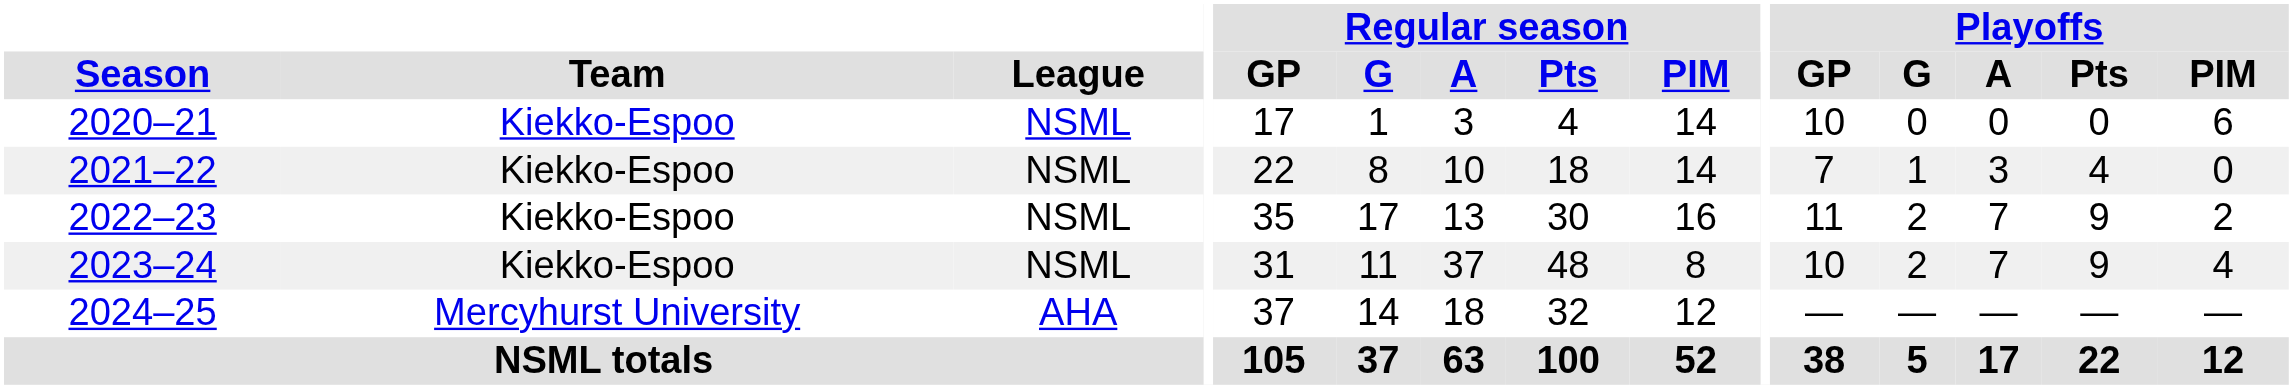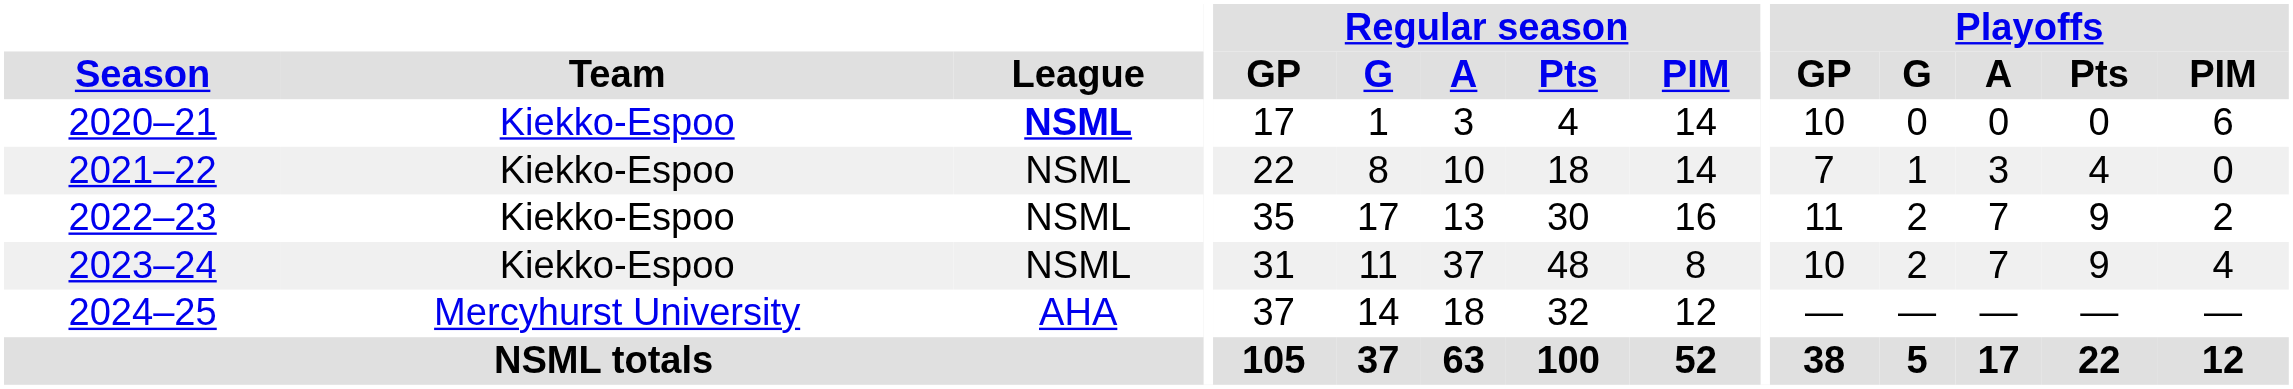2020–21 | League: normal -> bold
